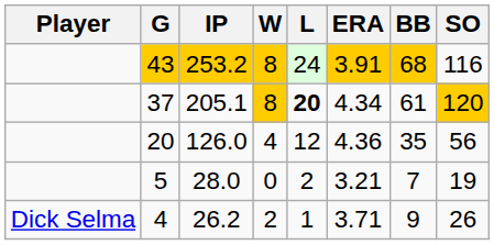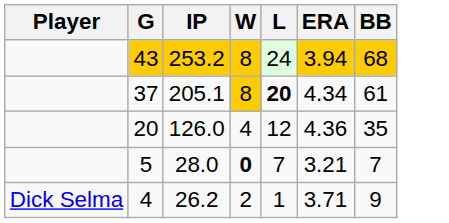- column: SO | 116 | 120 | 56 | 19 | 26
43 | ERA: 3.91 -> 3.94
5 | W: normal -> bold
5 | L: 2 -> 7
